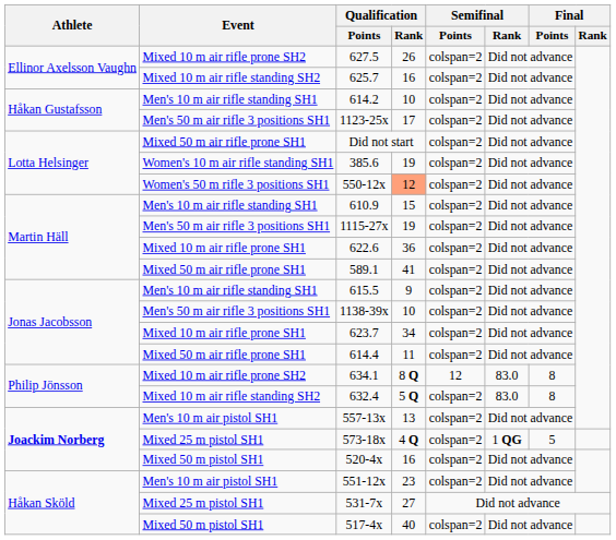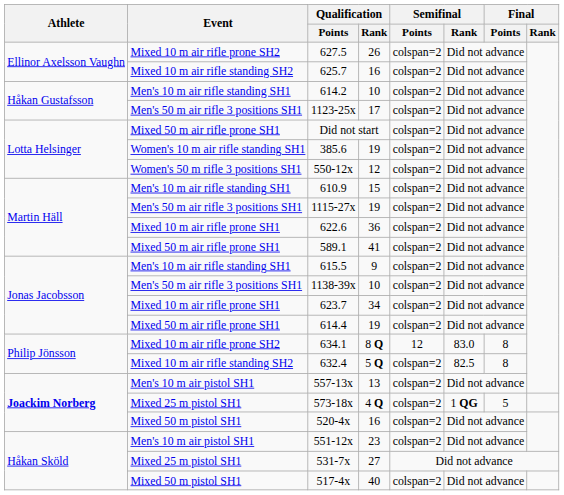550-12x | Qualification / Rank: lightsalmon background -> no background
614.4 | Qualification / Rank: 11 -> 19
632.4 | Semifinal / Rank: 83.0 -> 82.5
